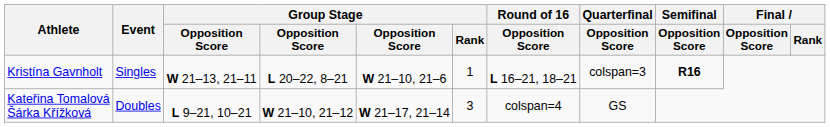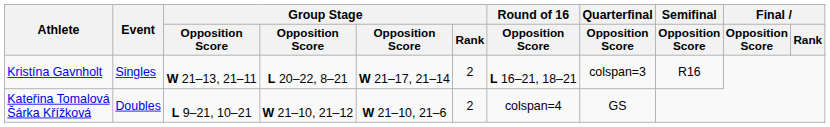Kristína Gavnholt | column 5: W 21–10, 21–6 -> W 21–17, 21–14
Kristína Gavnholt | Group Stage / Rank: 1 -> 2
Kristína Gavnholt | Semifinal / Opposition Score: bold -> normal
Kateřina Tomalová Šárka Křížková | column 5: W 21–17, 21–14 -> W 21–10, 21–6
Kateřina Tomalová Šárka Křížková | Group Stage / Rank: 3 -> 2
